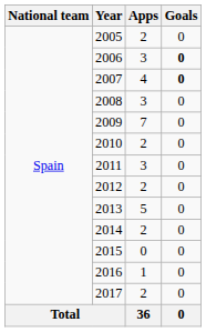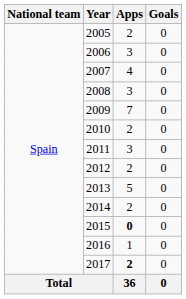2006 | Goals: bold -> normal
2007 | Goals: bold -> normal
2015 | Apps: normal -> bold
2017 | Apps: normal -> bold
